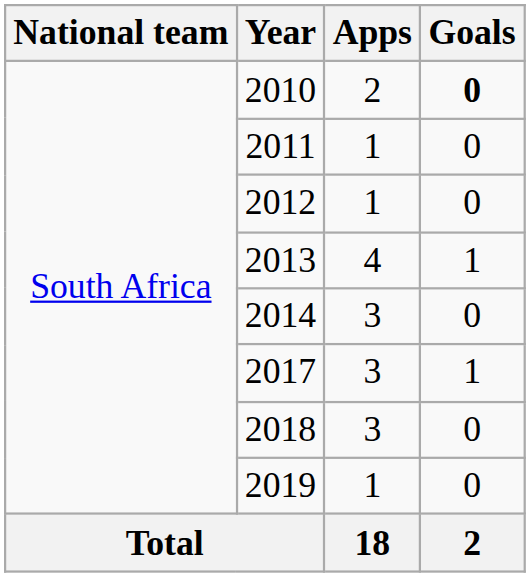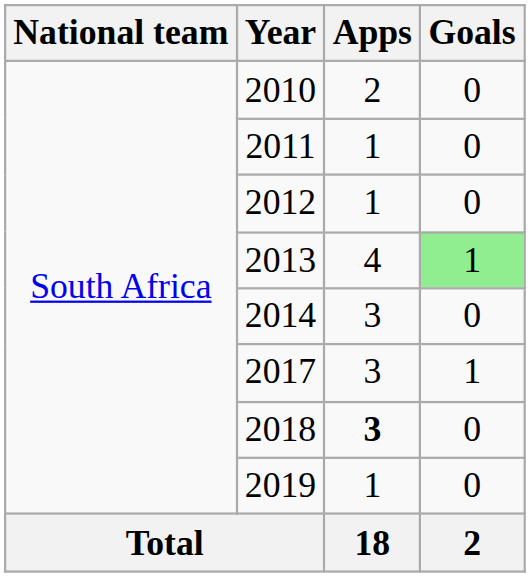2010 | Goals: bold -> normal
2013 | Goals: no background -> lightgreen background
2018 | Apps: normal -> bold
